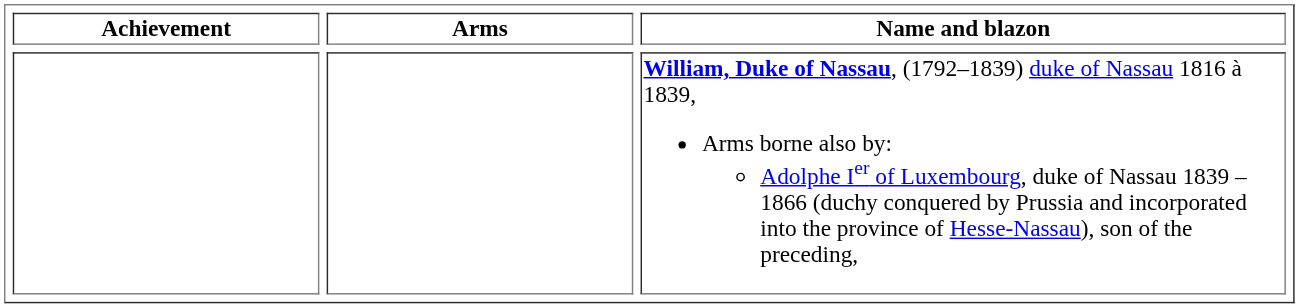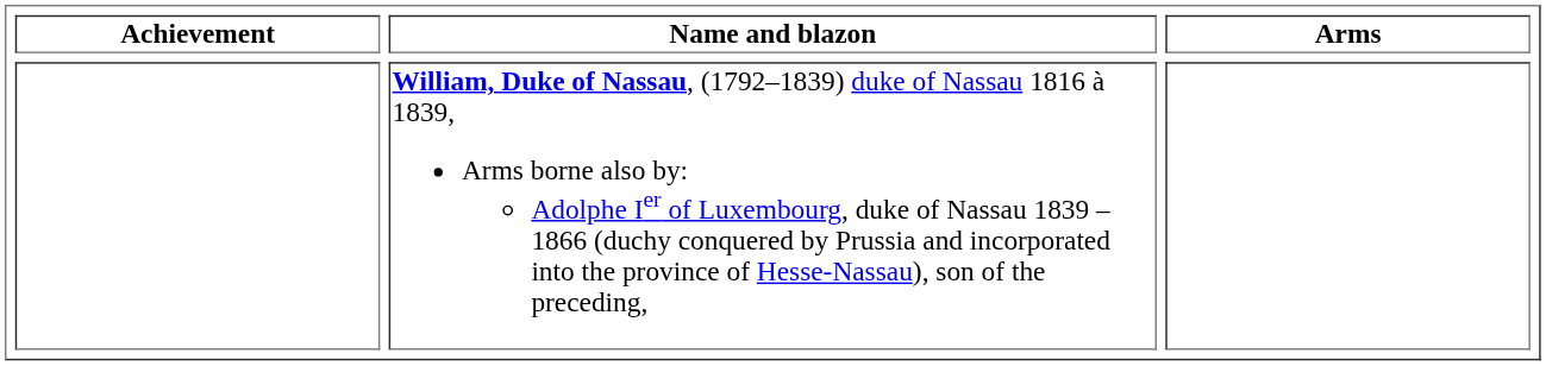columns swapped: Arms <-> Name and blazon
